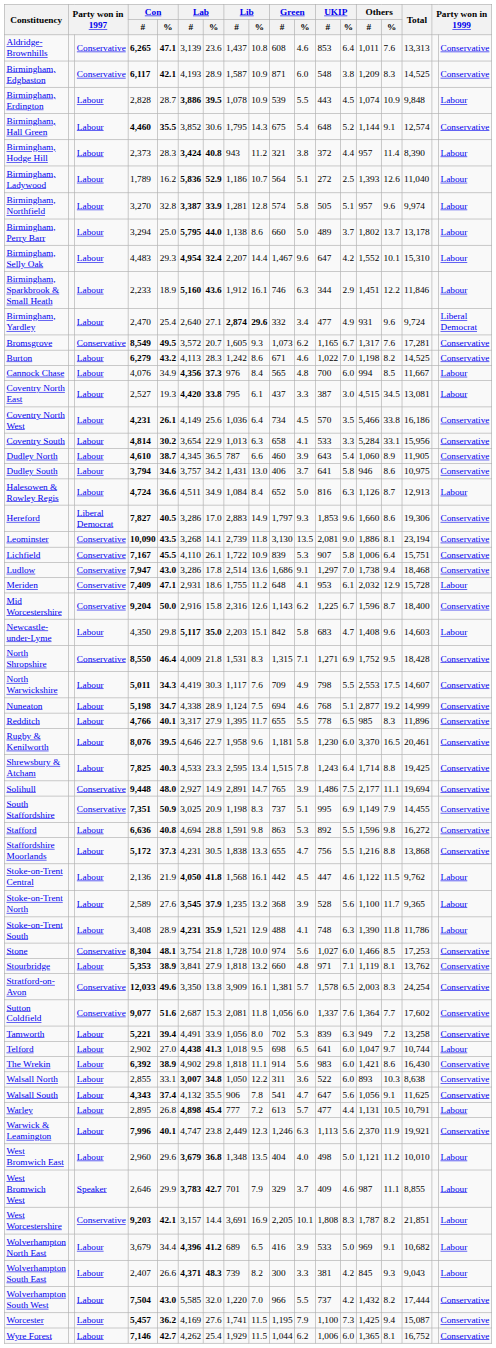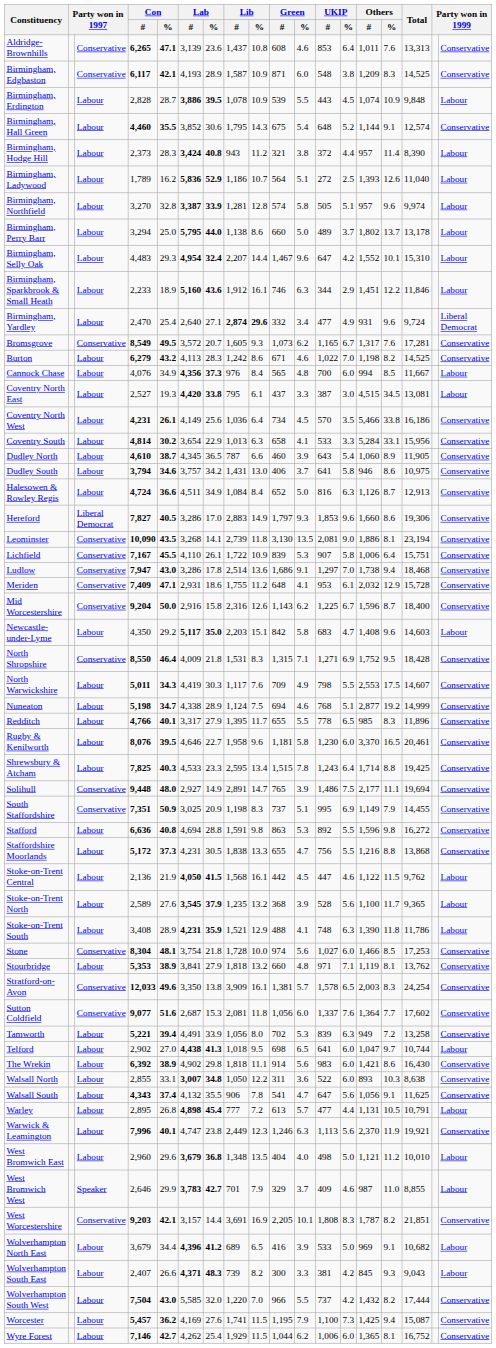Halesowen & Rowley Regis | column 18: Labour -> Conservative
Meriden | column 18: Labour -> Conservative
Newcastle-under-Lyme | Con / %: 29.8 -> 29.2
Stoke-on-Trent Central | Lab / %: 41.8 -> 41.5
West Bromwich West | Others / %: 11.1 -> 11.0
West Worcestershire | column 18: Labour -> Conservative
